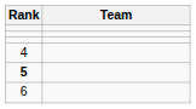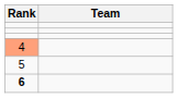row 5 | Rank: no background -> lightsalmon background
row 6 | Rank: bold -> normal
row 7 | Rank: normal -> bold
